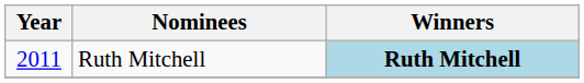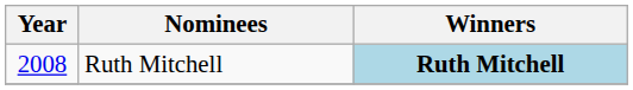row 2 | Year: 2011 -> 2008
